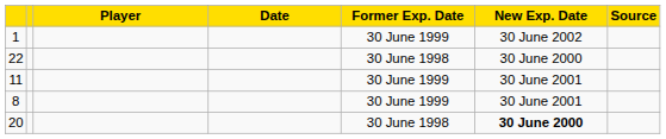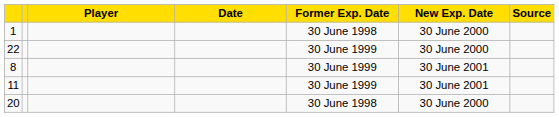1 | Former Exp. Date: 30 June 1999 -> 30 June 1998
1 | New Exp. Date: 30 June 2002 -> 30 June 2000
22 | Former Exp. Date: 30 June 1998 -> 30 June 1999
rows swapped: 8 <-> 11
20 | New Exp. Date: bold -> normal
